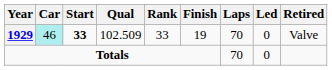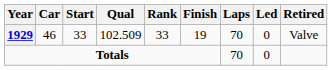1929 | Car: paleturquoise background -> no background
1929 | Start: bold -> normal
